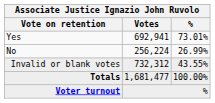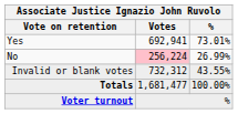No | Votes: no background -> pink background
